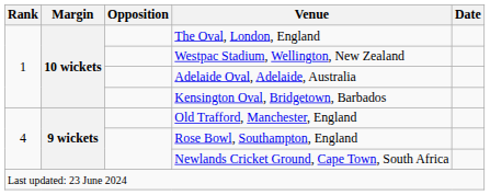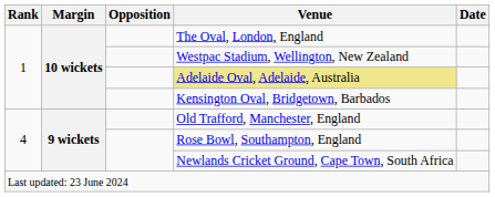Adelaide Oval, Adelaide, Australia | Venue: no background -> khaki background
